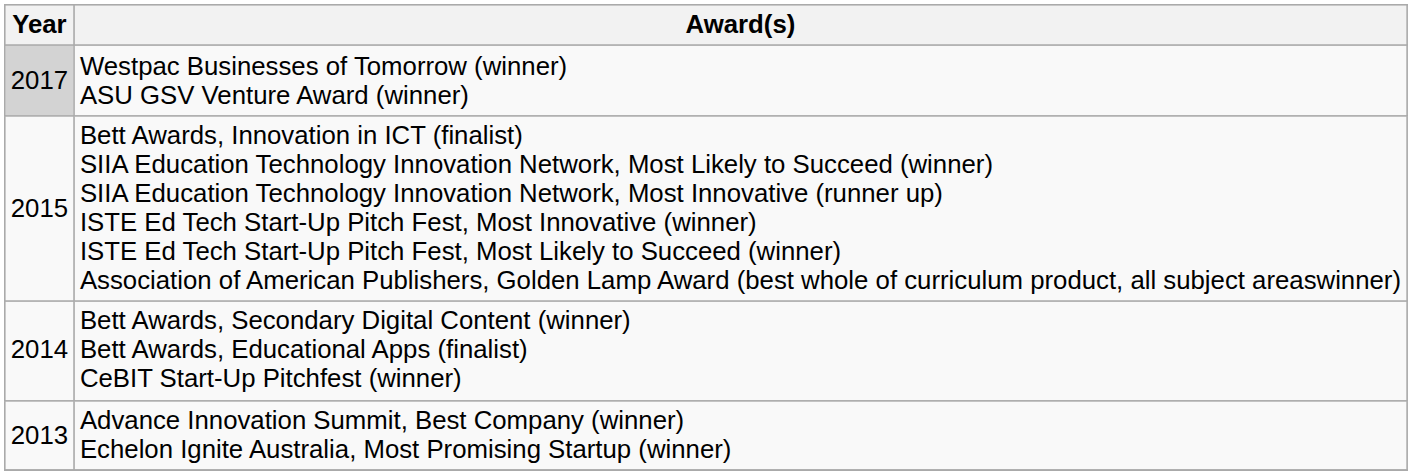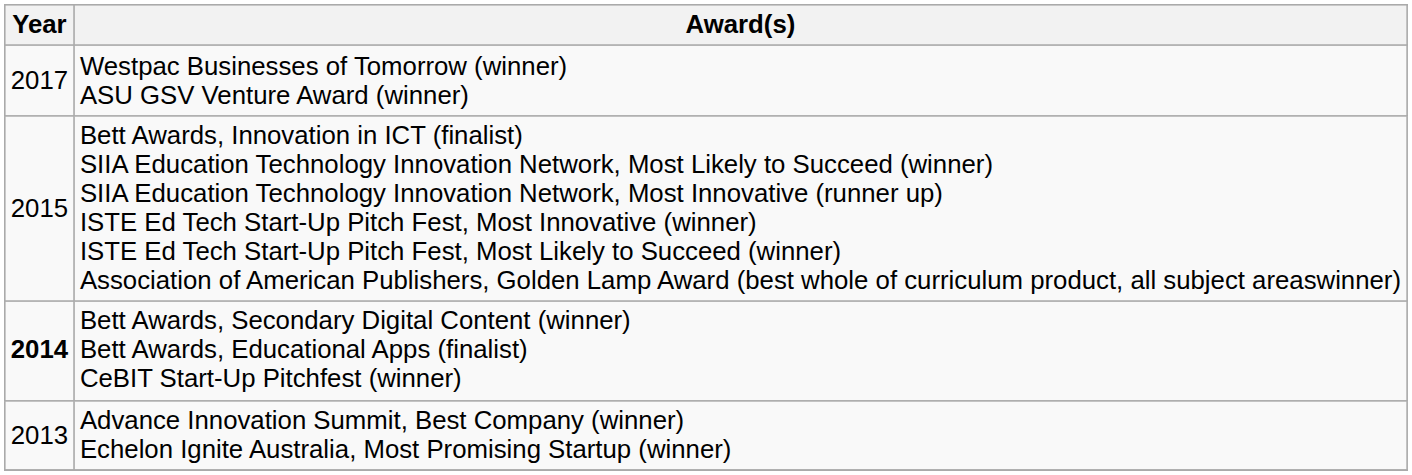row 2 | Year: lightgrey background -> no background
row 4 | Year: normal -> bold
